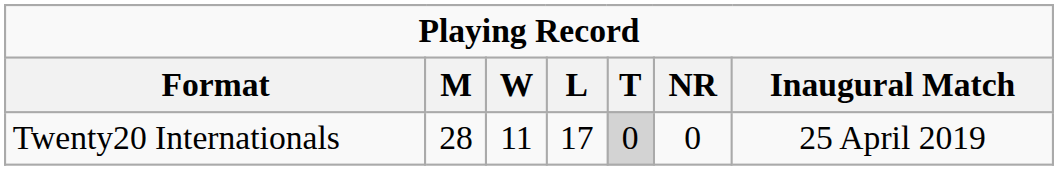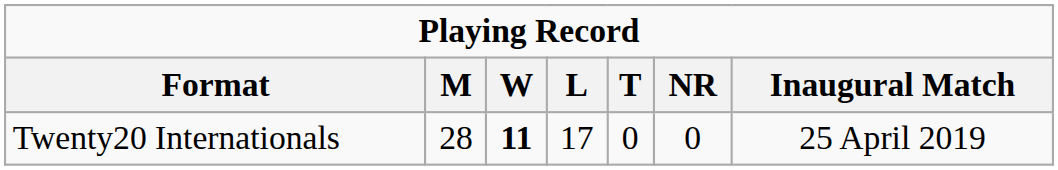Twenty20 Internationals | W: normal -> bold
Twenty20 Internationals | T: lightgrey background -> no background
